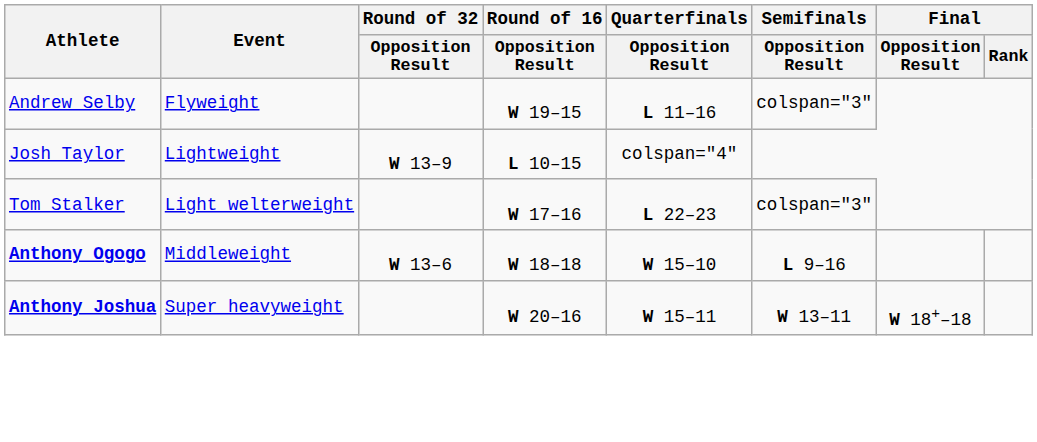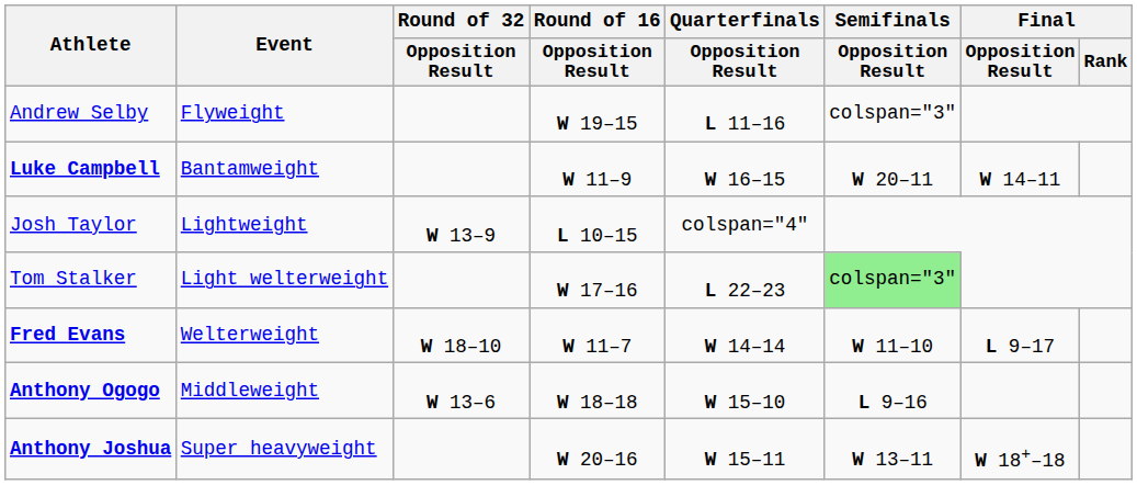+ row: Luke Campbell | Bantamweight | W 11–9 | W 16–15 | W 20–11 | W 14–11
Tom Stalker | Semifinals / Opposition Result: no background -> lightgreen background
+ row: Fred Evans | Welterweight | W 18–10 | W 11–7 | W 14–14 | W 11–10 | L 9–17
